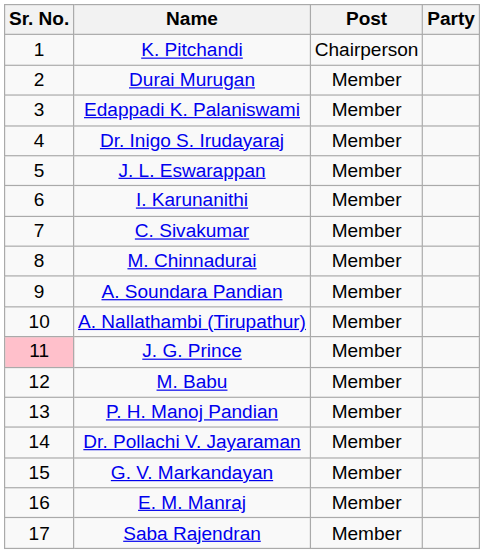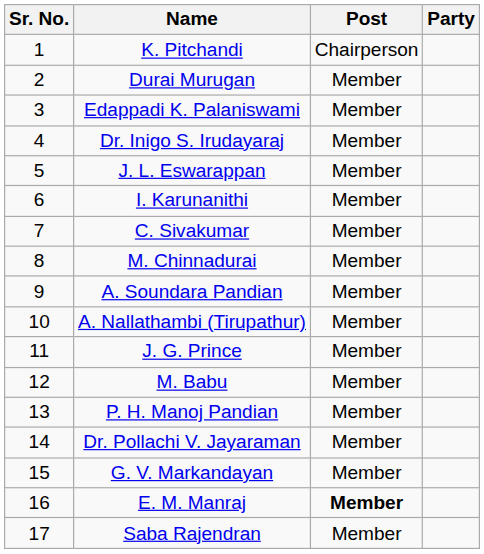J. G. Prince | Sr. No.: pink background -> no background
E. M. Manraj | Post: normal -> bold
